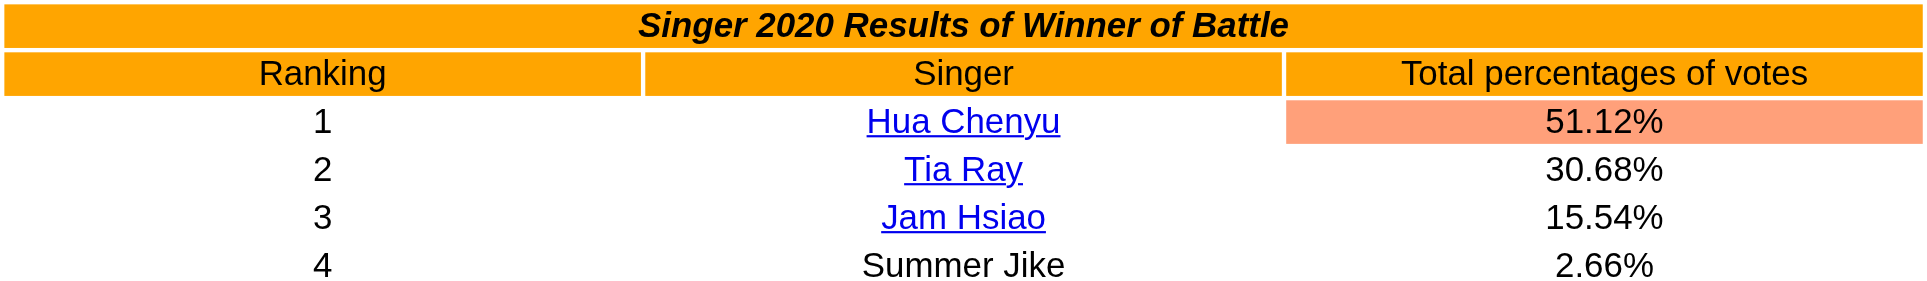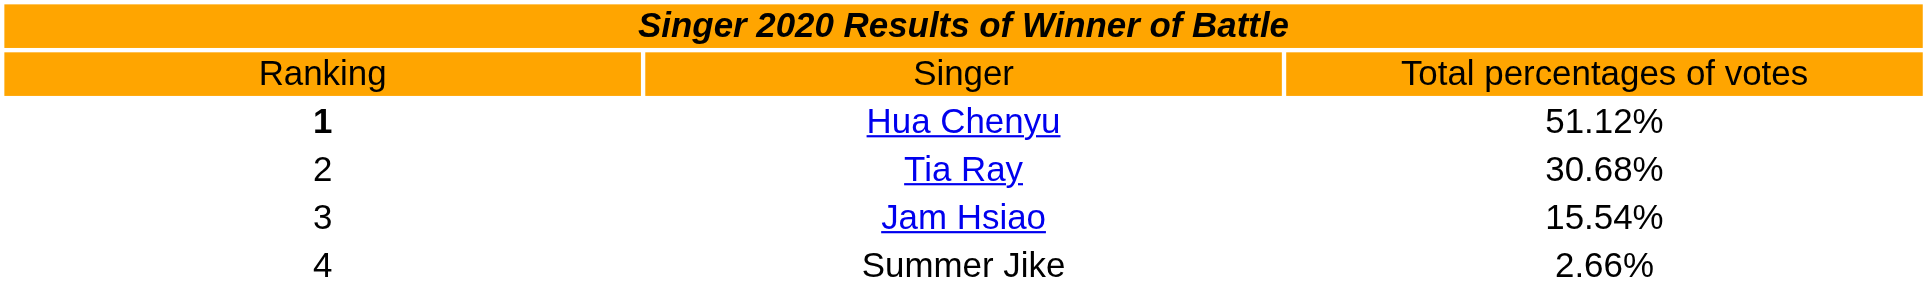Hua Chenyu | column 1: normal -> bold
Hua Chenyu | column 3: lightsalmon background -> no background
